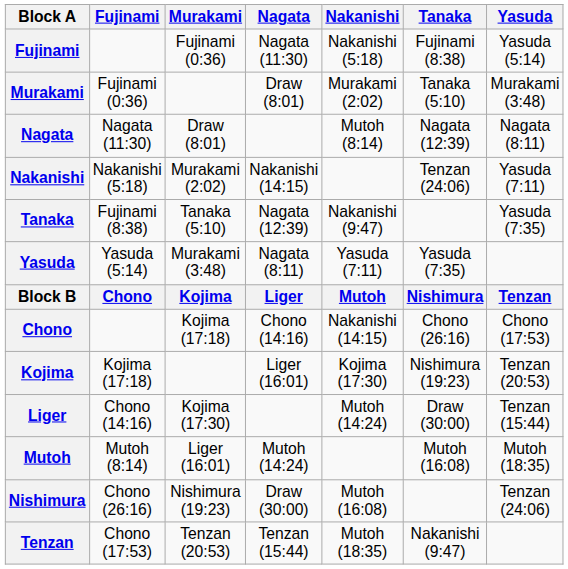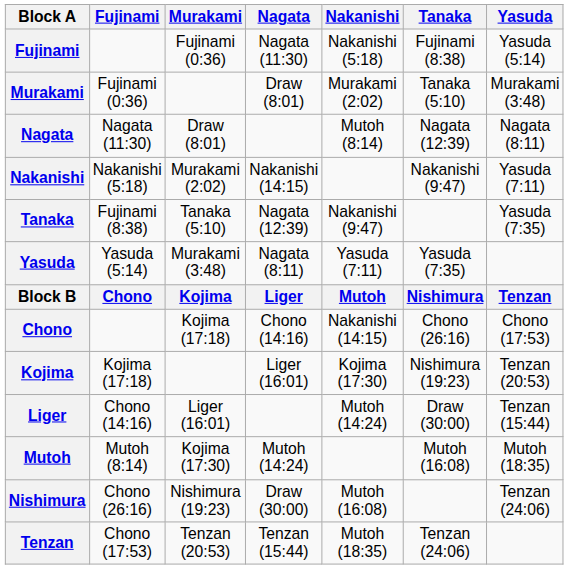row 5 | Tanaka: Tenzan (24:06) -> Nakanishi (9:47)
row 11 | Murakami: Kojima (17:30) -> Liger (16:01)
row 12 | Murakami: Liger (16:01) -> Kojima (17:30)
row 14 | Tanaka: Nakanishi (9:47) -> Tenzan (24:06)
